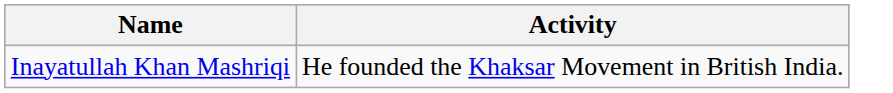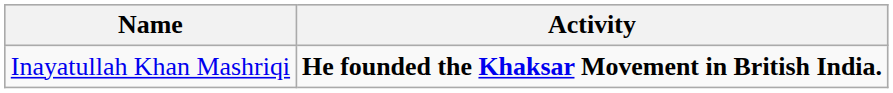Inayatullah Khan Mashriqi | Activity: normal -> bold
